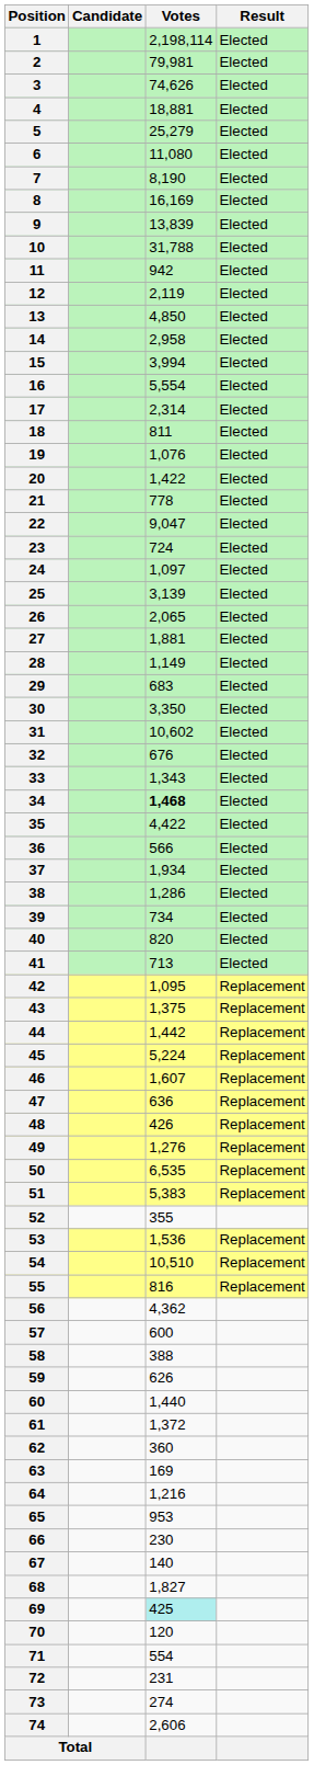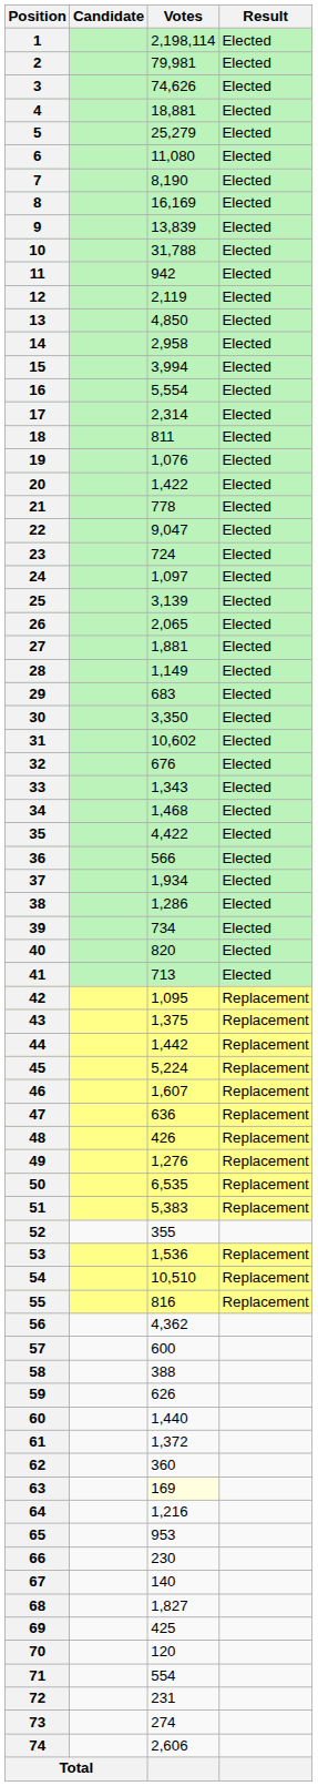34 | Votes: bold -> normal
63 | Votes: no background -> lightyellow background
69 | Votes: paleturquoise background -> no background
